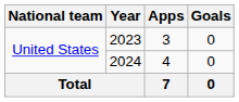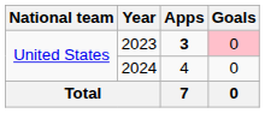2023 | Apps: normal -> bold
2023 | Goals: no background -> pink background
